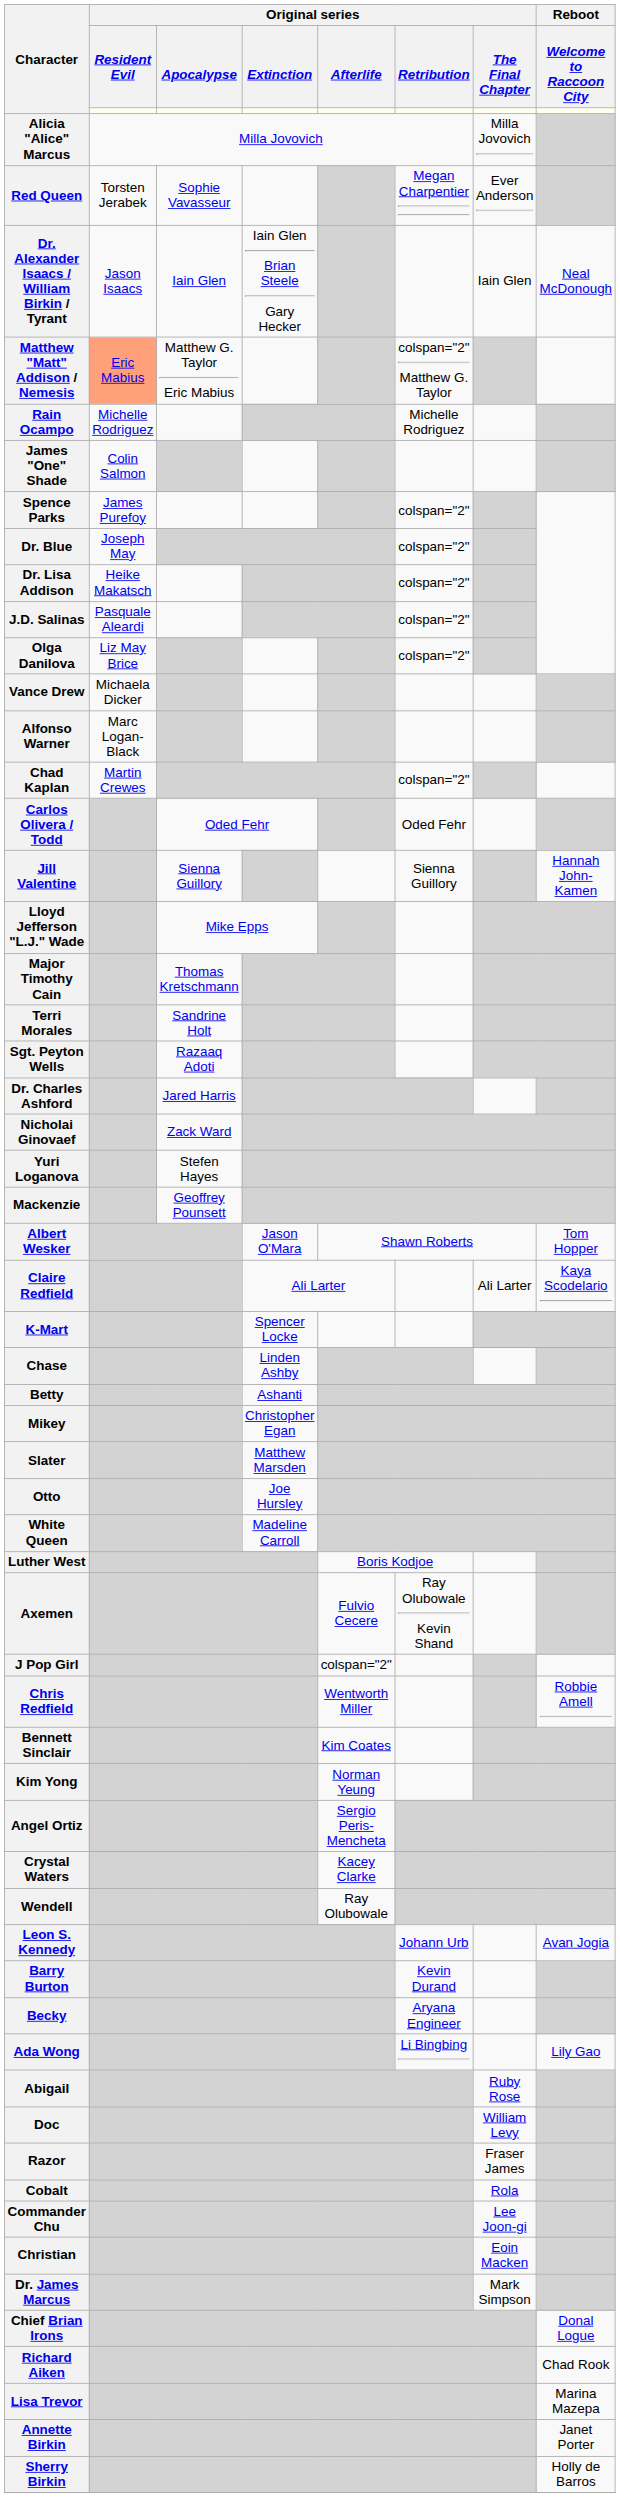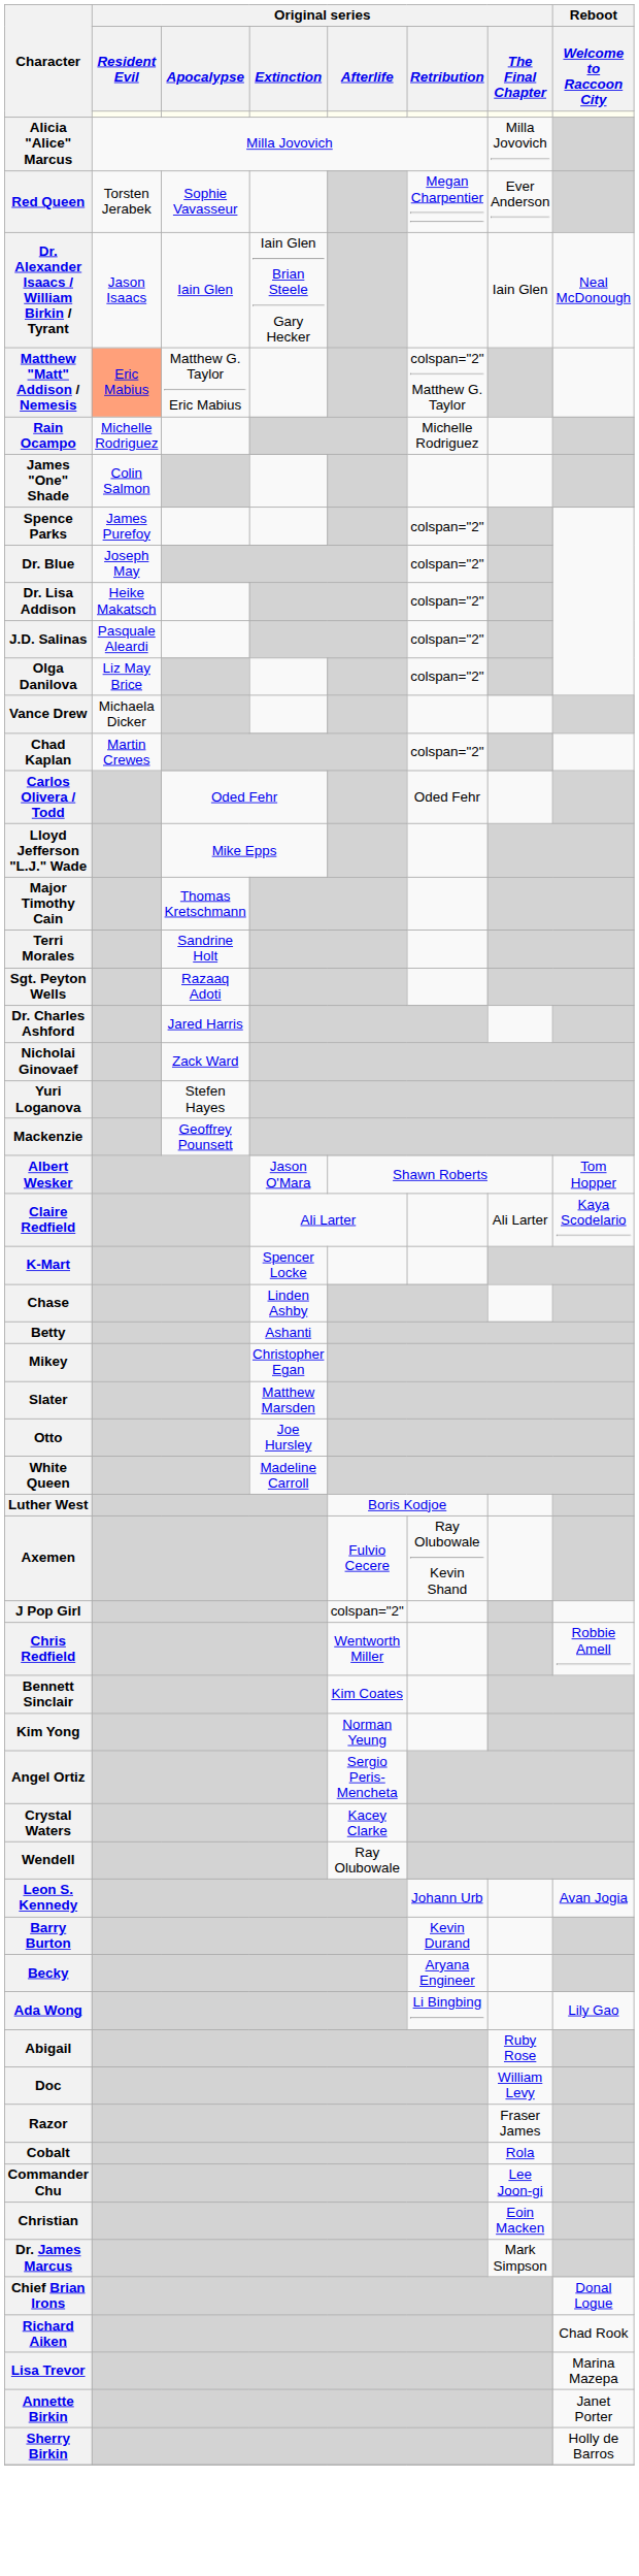- row: Alfonso Warner | Marc Logan-Black
- row: Jill Valentine | Sienna Guillory | Sienna Guillory | Hannah John-Kamen
